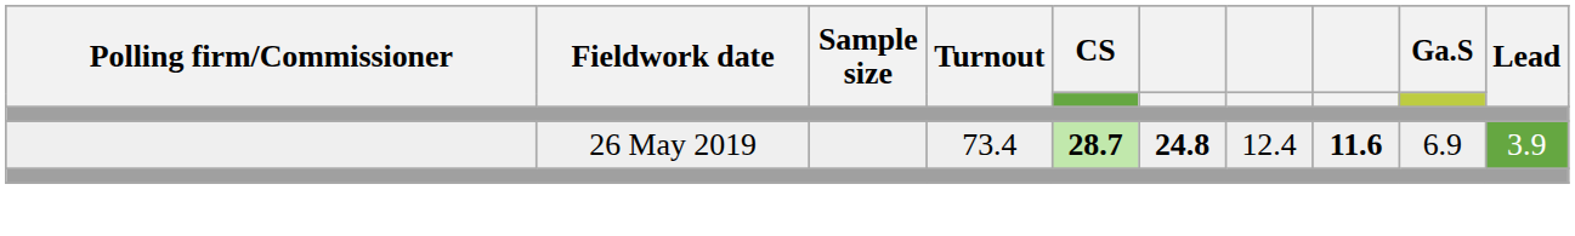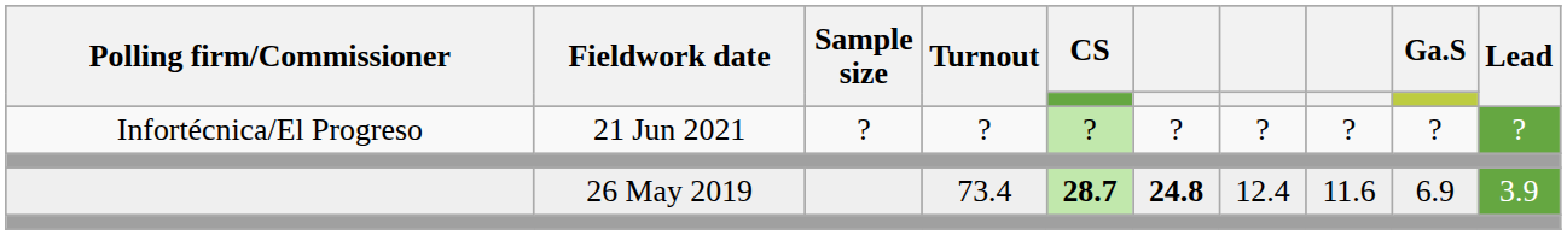+ row: Infortécnica/El Progreso | 21 Jun 2021 | ? | ? | ? | ? | ? | ? | ? | ?
26 May 2019 | column 8: bold -> normal
